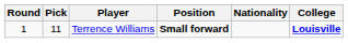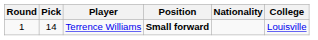Terrence Williams | Pick: 11 -> 14
Terrence Williams | College: bold -> normal
